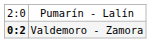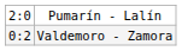Valdemoro - Zamora | column 1: bold -> normal
